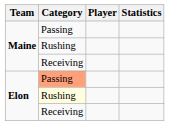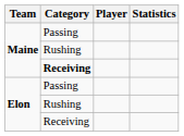Maine / Receiving | Category: normal -> bold
Elon / Passing | Category: lightsalmon background -> no background
Elon / Rushing | Category: lightyellow background -> no background
